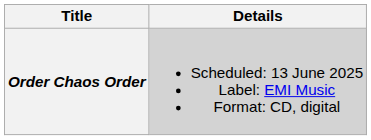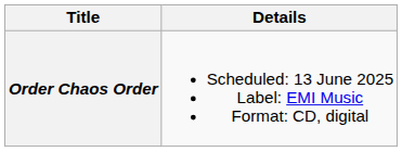Order Chaos Order | Details: lightgrey background -> no background
